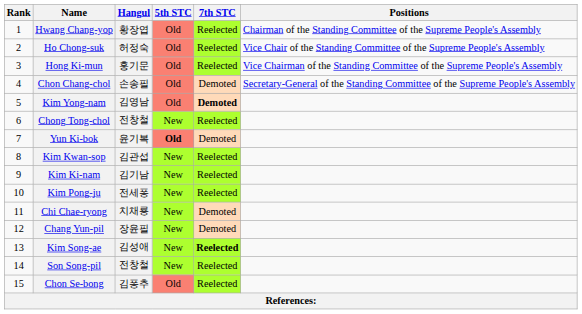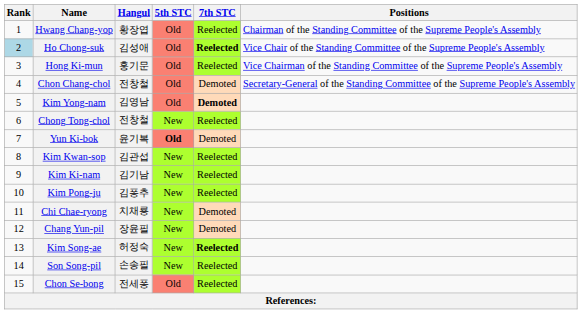Ho Chong-suk | Rank: no background -> lightblue background
Ho Chong-suk | Hangul: 허정숙 -> 김성애
Ho Chong-suk | 7th STC: normal -> bold
Chon Chang-chol | Hangul: 손송필 -> 전창철
Kim Pong-ju | Hangul: 전세퐁 -> 김퐁추
Kim Song-ae | Hangul: 김성애 -> 허정숙
Son Song-pil | Hangul: 전창철 -> 손송필
Chon Se-bong | Hangul: 김퐁추 -> 전세퐁
